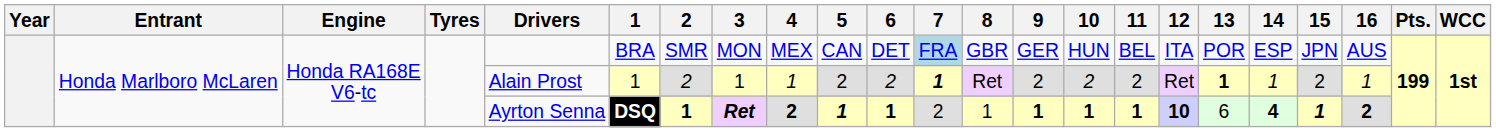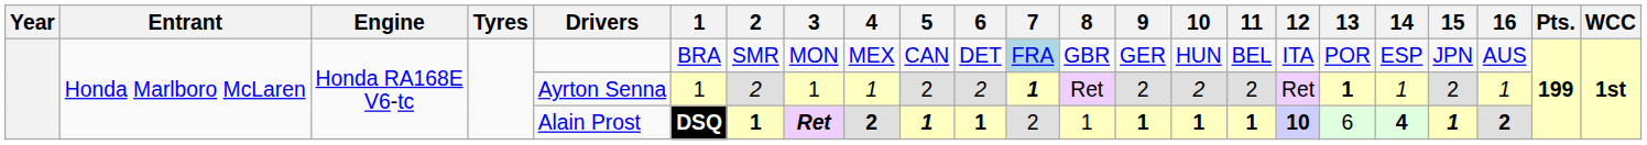row 3 | Drivers: Alain Prost -> Ayrton Senna
row 4 | Drivers: Ayrton Senna -> Alain Prost
